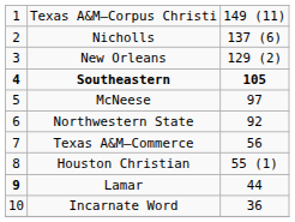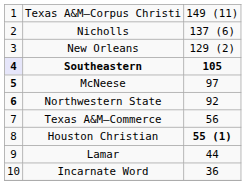Southeastern | column 1: no background -> lavender background
McNeese | column 1: normal -> bold
Northwestern State | column 1: normal -> bold
Houston Christian | column 3: normal -> bold
Lamar | column 1: bold -> normal
